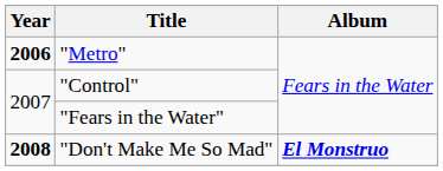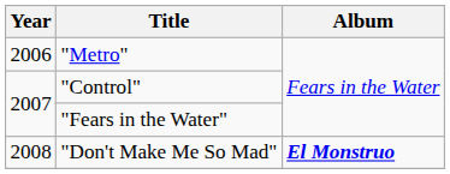"Metro" | Year: bold -> normal
"Don't Make Me So Mad" | Year: bold -> normal
